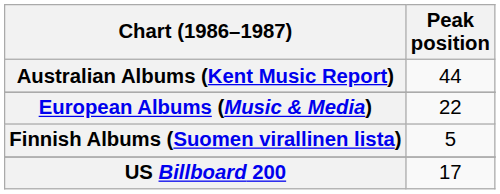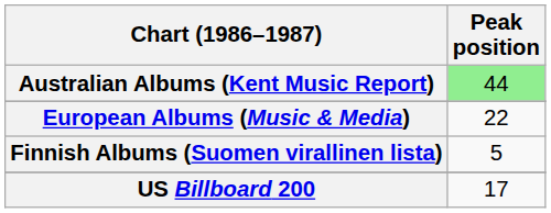Australian Albums (Kent Music Report) | Peak position: no background -> lightgreen background
